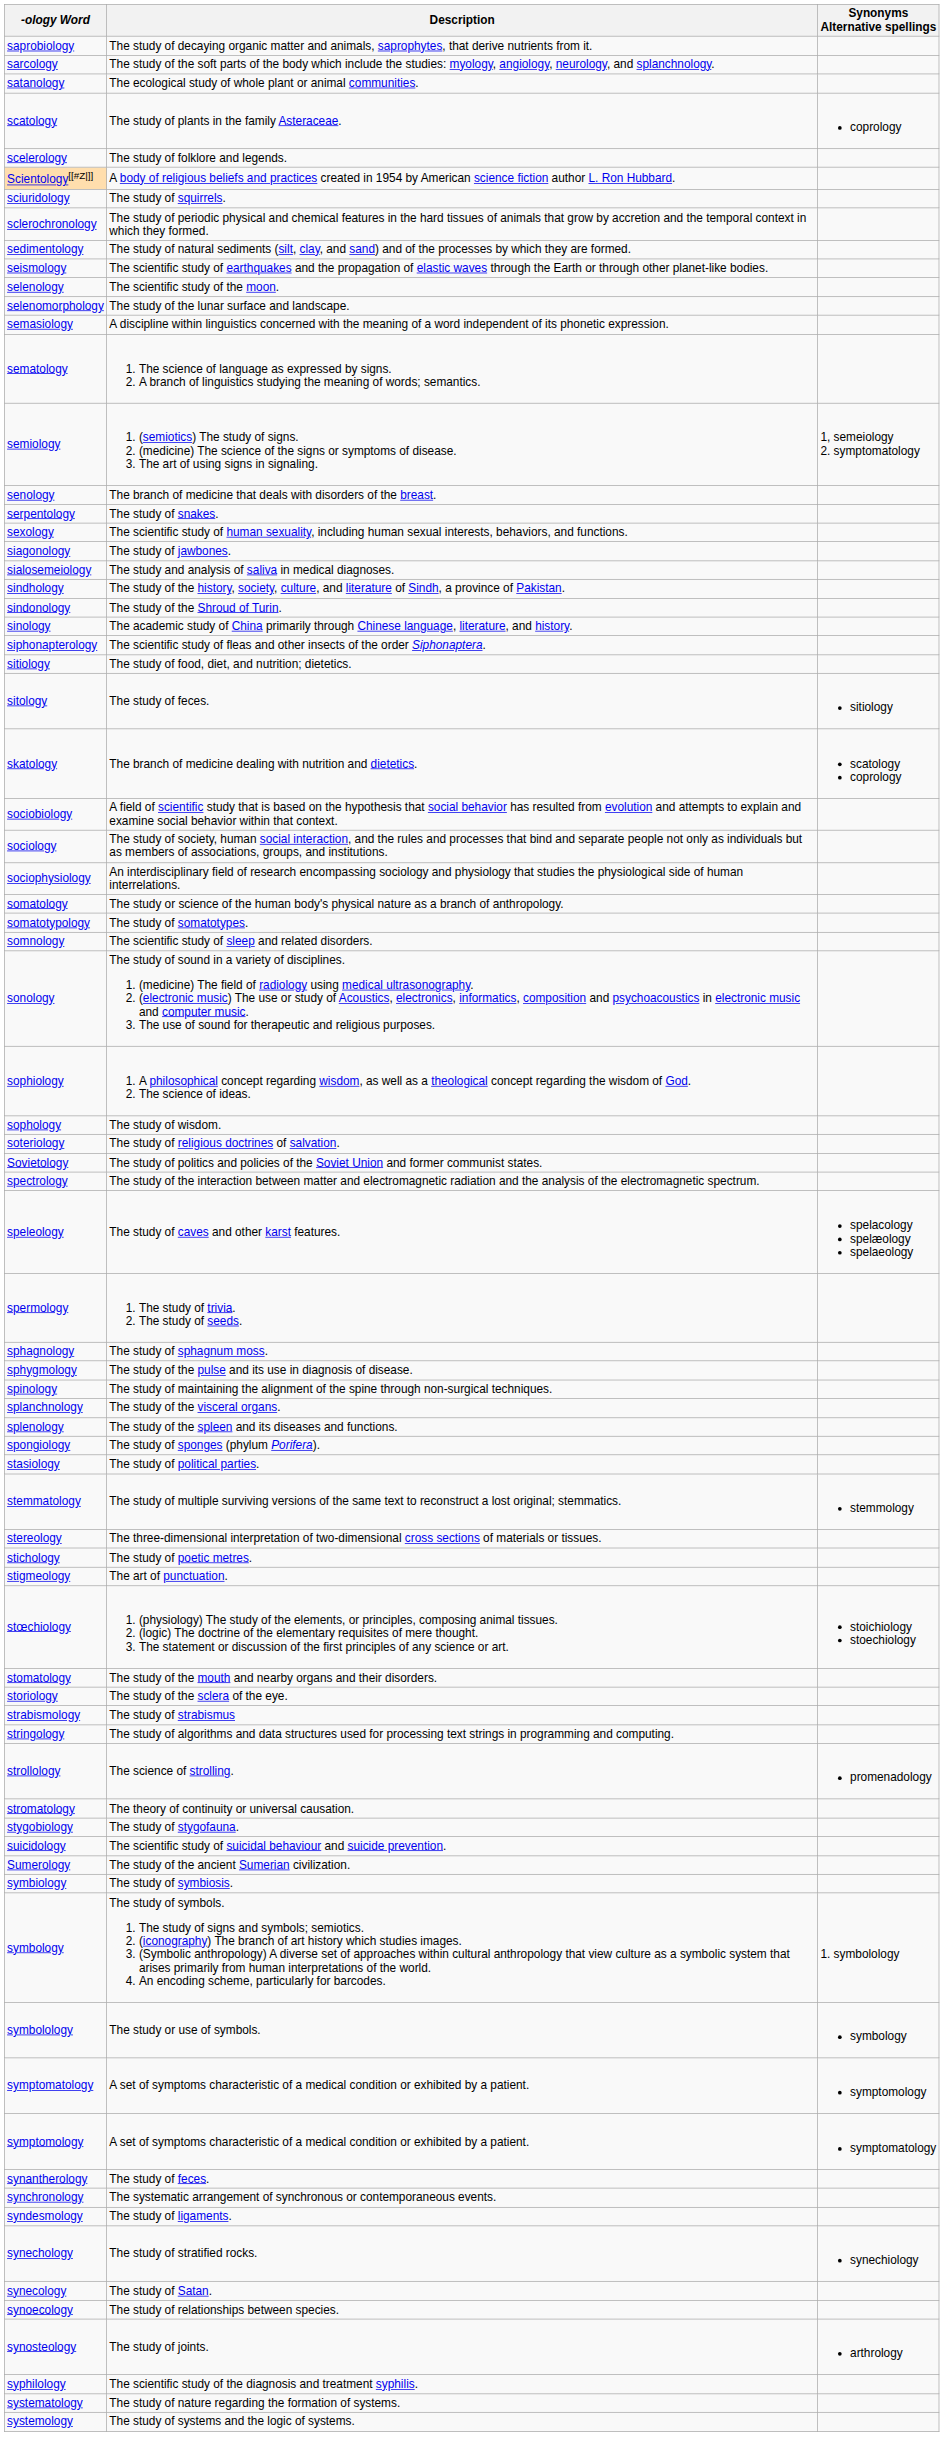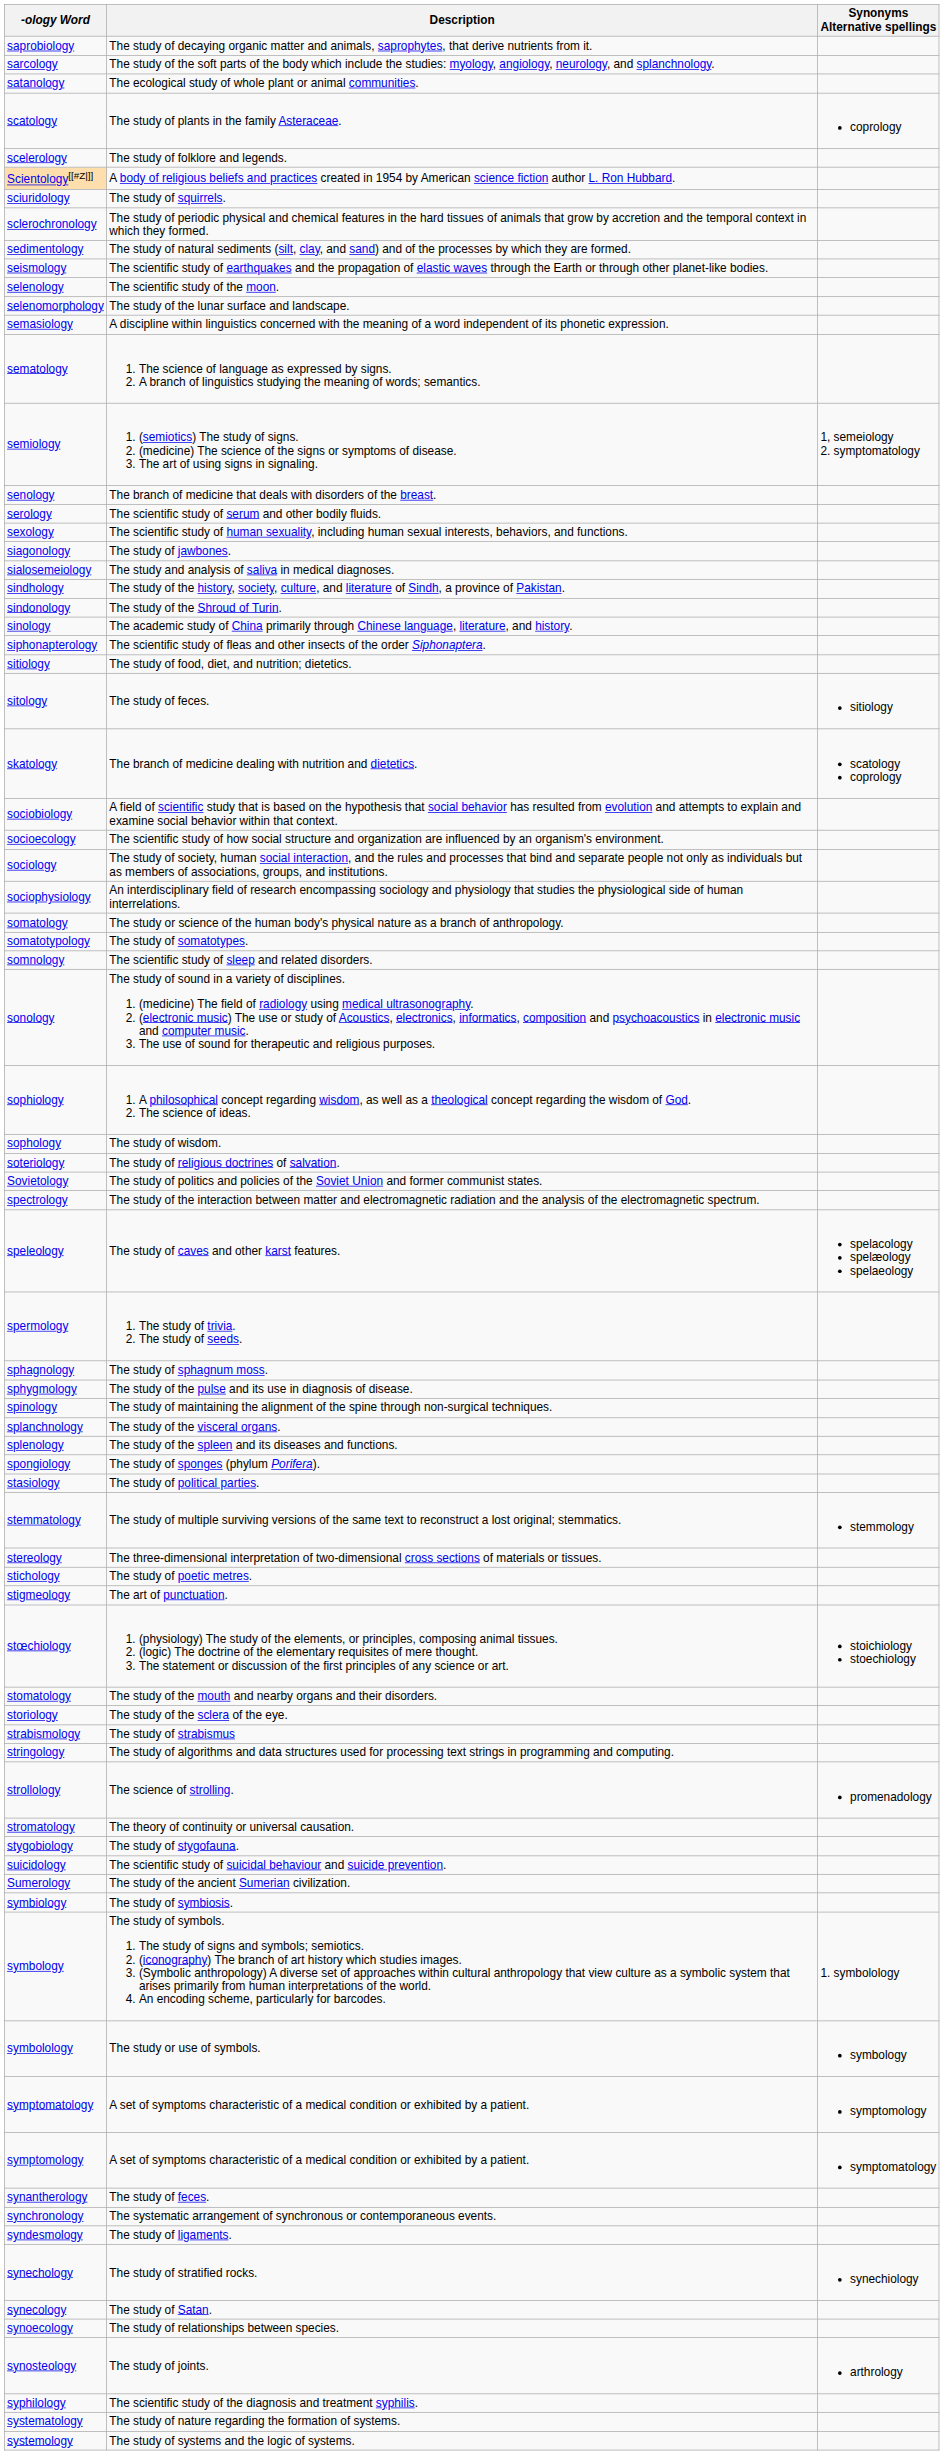+ row: serology | The scientific study of serum and other bodily fluids.
- row: serpentology | The study of snakes.
+ row: socioecology | The scientific study of how social structure and organization are influenced by an organism's environment.
